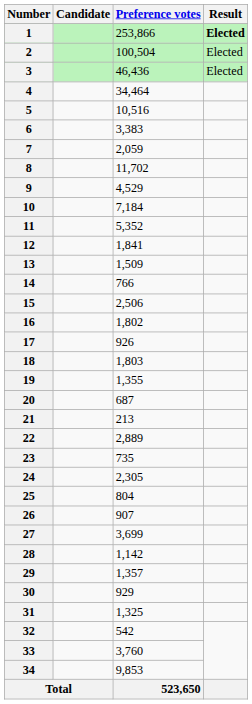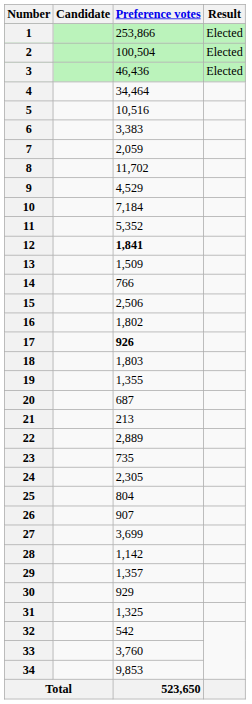1 | Result: bold -> normal
12 | Preference votes: normal -> bold
17 | Preference votes: normal -> bold
